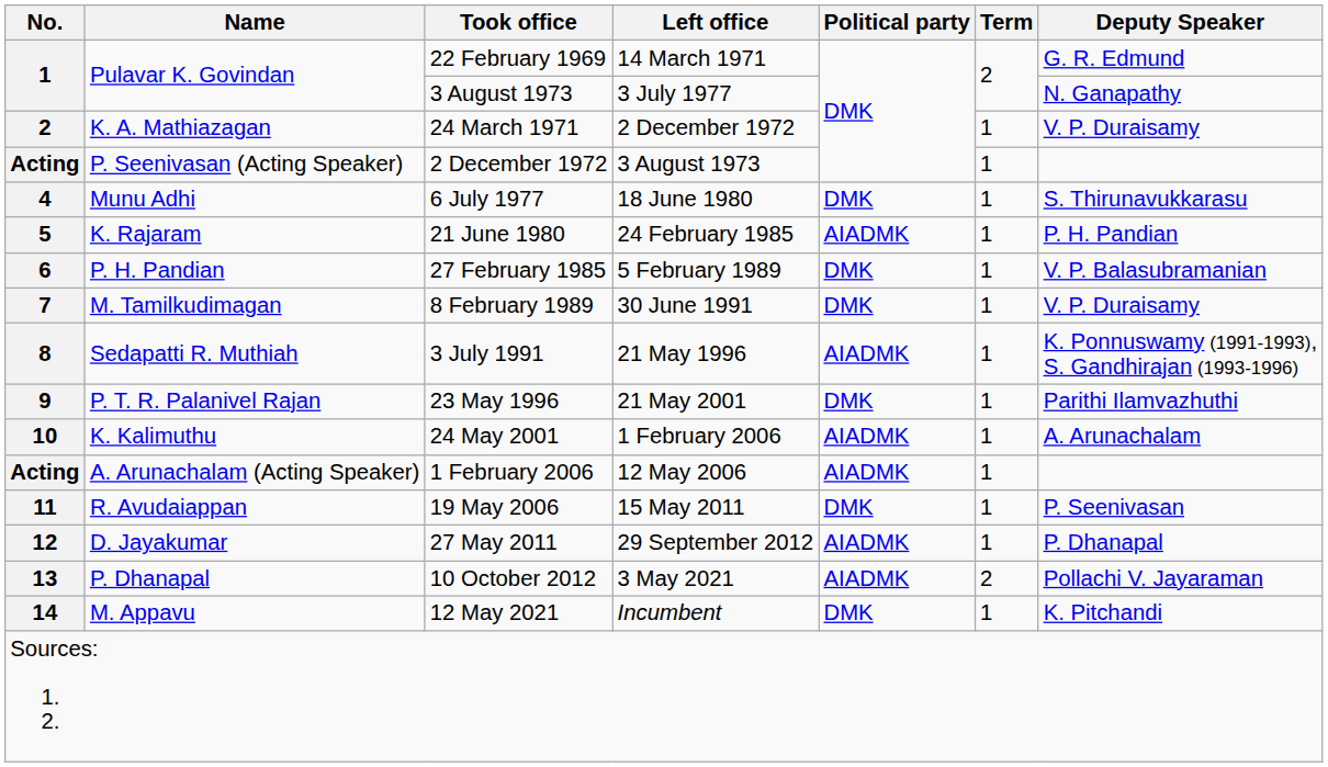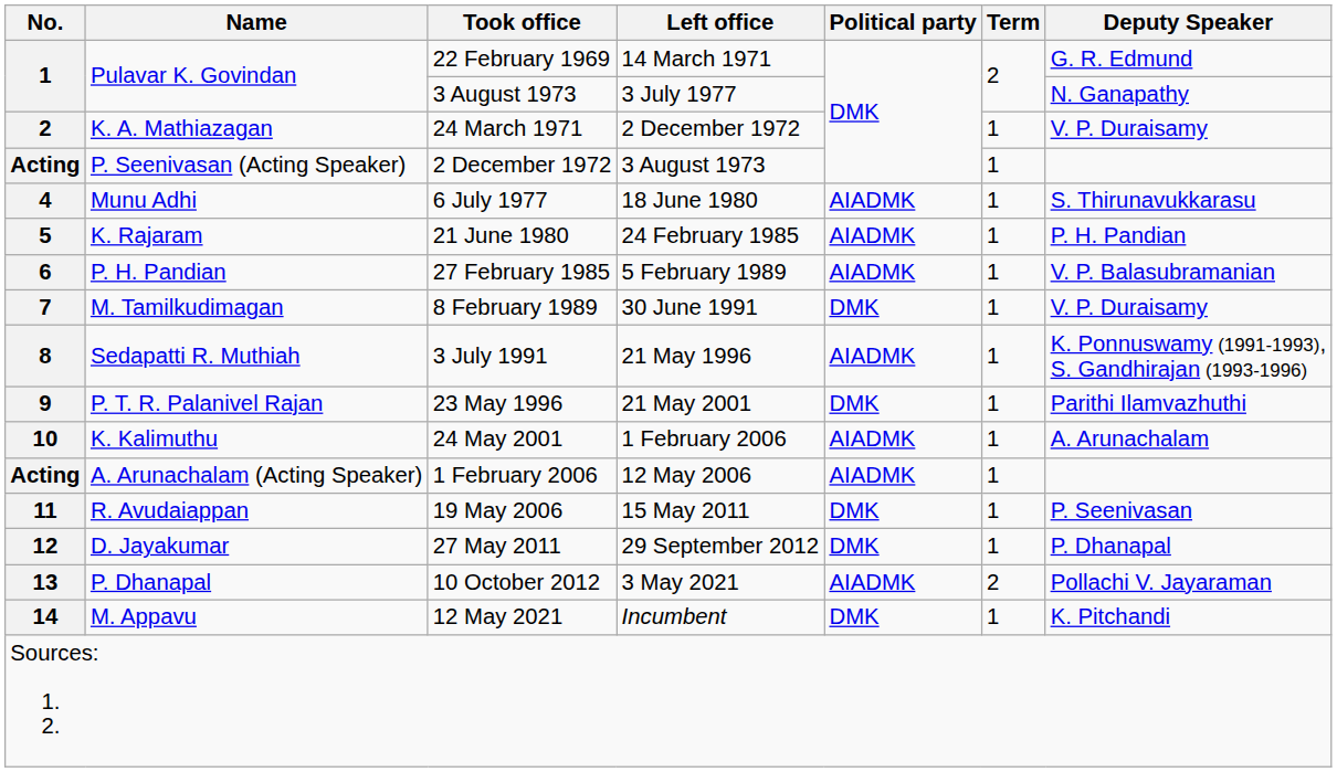6 July 1977 | Political party: DMK -> AIADMK
27 February 1985 | Political party: DMK -> AIADMK
27 May 2011 | Political party: AIADMK -> DMK
